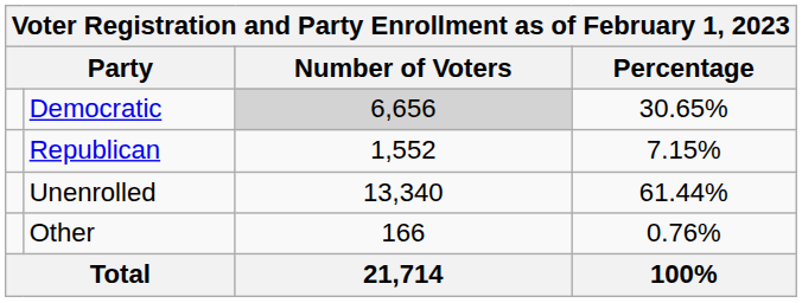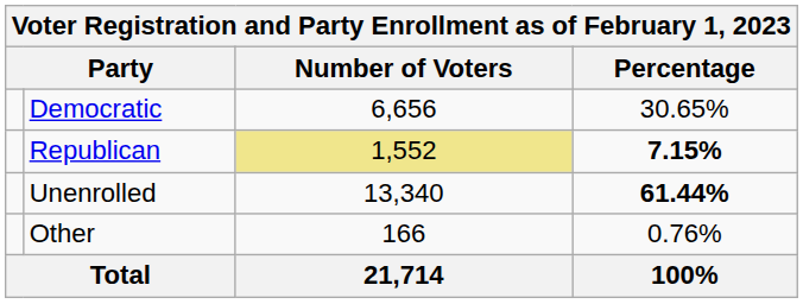Democratic | Number of Voters: lightgrey background -> no background
Republican | Number of Voters: no background -> khaki background
Republican | Percentage: normal -> bold
Unenrolled | Percentage: normal -> bold
